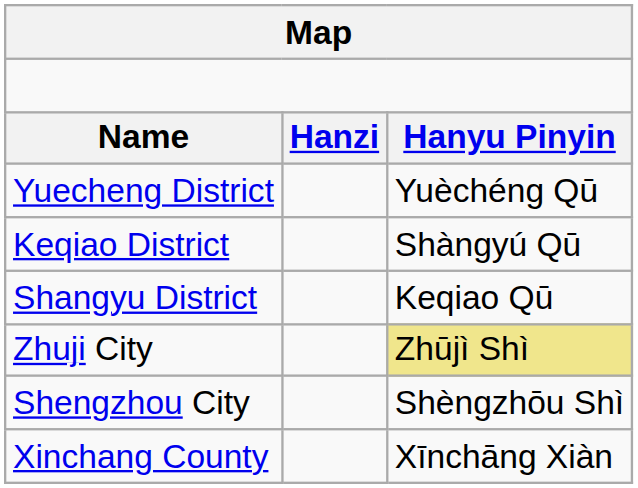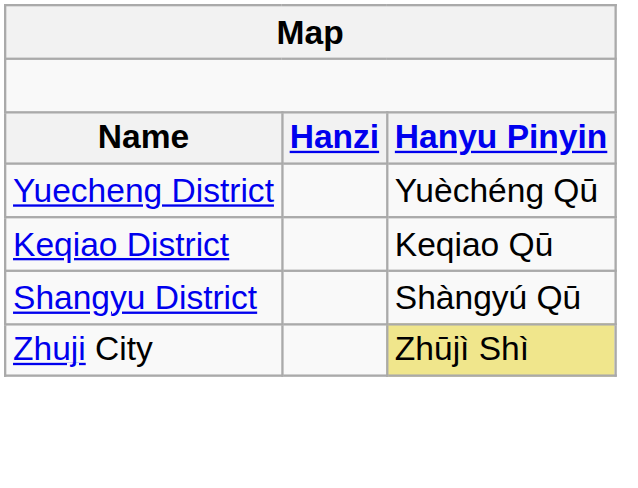Keqiao District | column 3: Shàngyú Qū -> Keqiao Qū
Shangyu District | column 3: Keqiao Qū -> Shàngyú Qū
- row: Shengzhou City | Shèngzhōu Shì
- row: Xinchang County | Xīnchāng Xiàn
